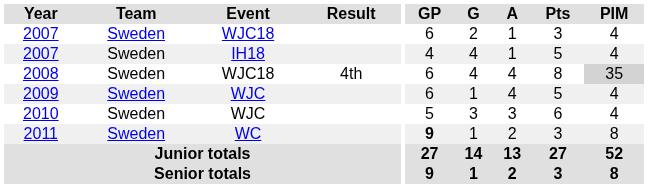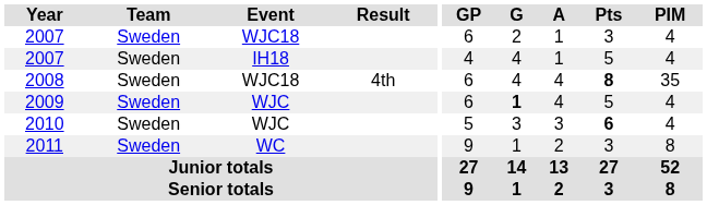2008 | Pts: normal -> bold
2008 | PIM: lightgrey background -> no background
2009 | G: normal -> bold
2010 | Pts: normal -> bold
2011 | GP: bold -> normal
